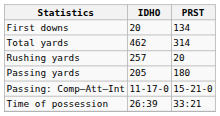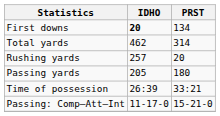First downs | IDHO: normal -> bold
rows swapped: Passing: Comp–Att–Int <-> Time of possession
